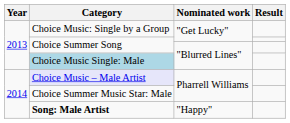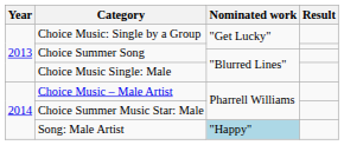Choice Music Single: Male | Category: lightblue background -> no background
Choice Music – Male Artist | Category: lavender background -> no background
Song: Male Artist | Category: bold -> normal
Song: Male Artist | Nominated work: no background -> lightblue background
